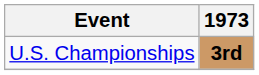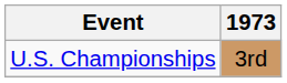U.S. Championships | 1973: bold -> normal
